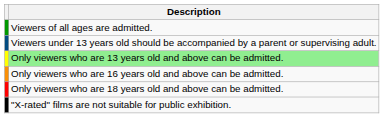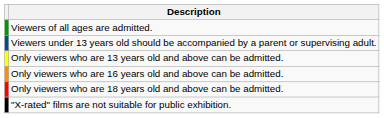Only viewers who are 13 years old and above can be admitted. | Description: lightgreen background -> no background
